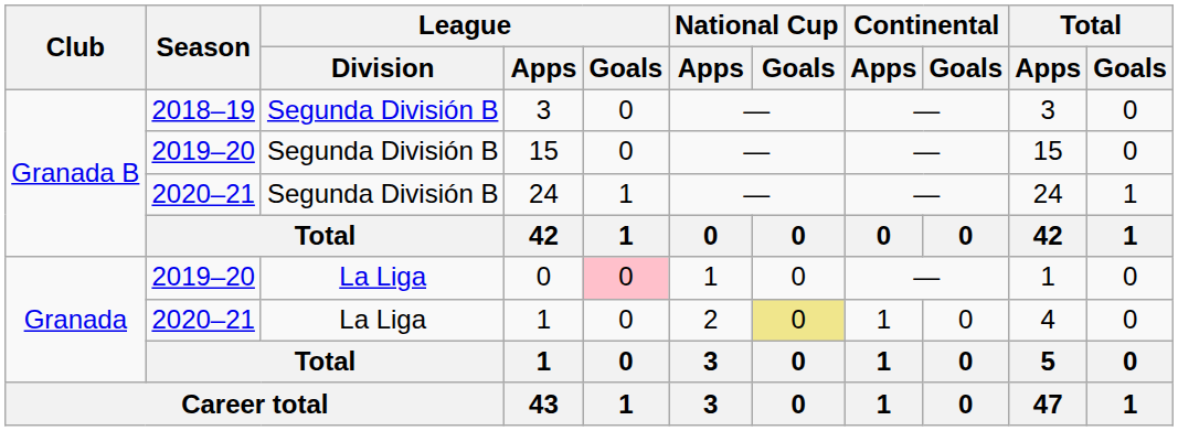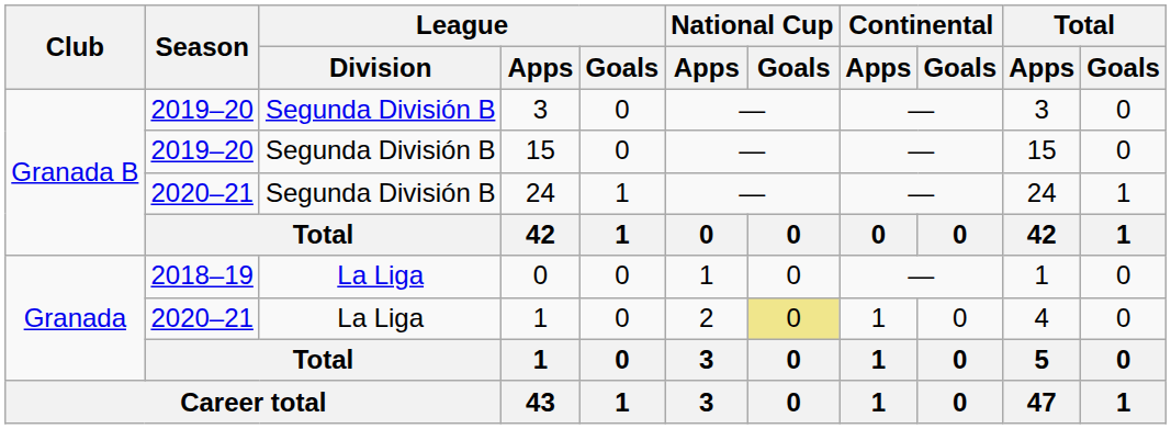row 3 | Season: 2018–19 -> 2019–20
row 7 | Season: 2019–20 -> 2018–19
row 7 | League / Goals: pink background -> no background
